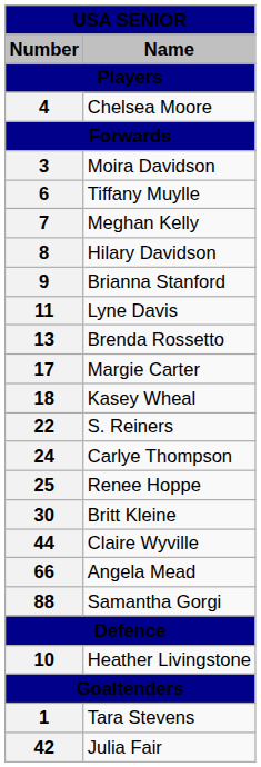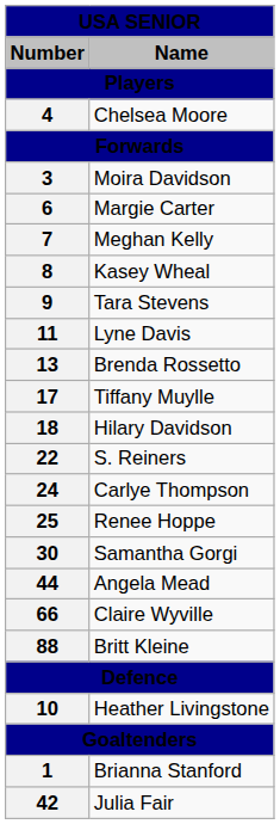6 | Name: Tiffany Muylle -> Margie Carter
8 | Name: Hilary Davidson -> Kasey Wheal
9 | Name: Brianna Stanford -> Tara Stevens
17 | Name: Margie Carter -> Tiffany Muylle
18 | Name: Kasey Wheal -> Hilary Davidson
30 | Name: Britt Kleine -> Samantha Gorgi
44 | Name: Claire Wyville -> Angela Mead
66 | Name: Angela Mead -> Claire Wyville
88 | Name: Samantha Gorgi -> Britt Kleine
1 | Name: Tara Stevens -> Brianna Stanford
